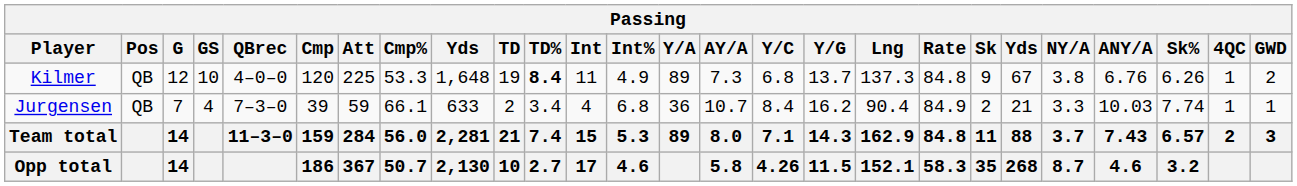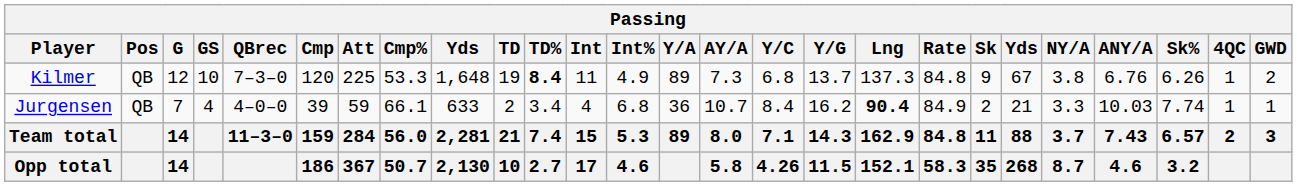Kilmer | QBrec: 4–0–0 -> 7–3–0
Jurgensen | QBrec: 7–3–0 -> 4–0–0
Jurgensen | Lng: normal -> bold
